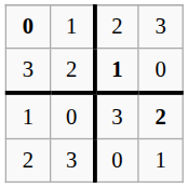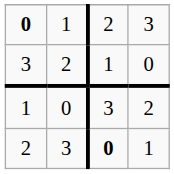row 2 | column 3: bold -> normal
row 3 | column 4: bold -> normal
row 4 | column 3: normal -> bold
